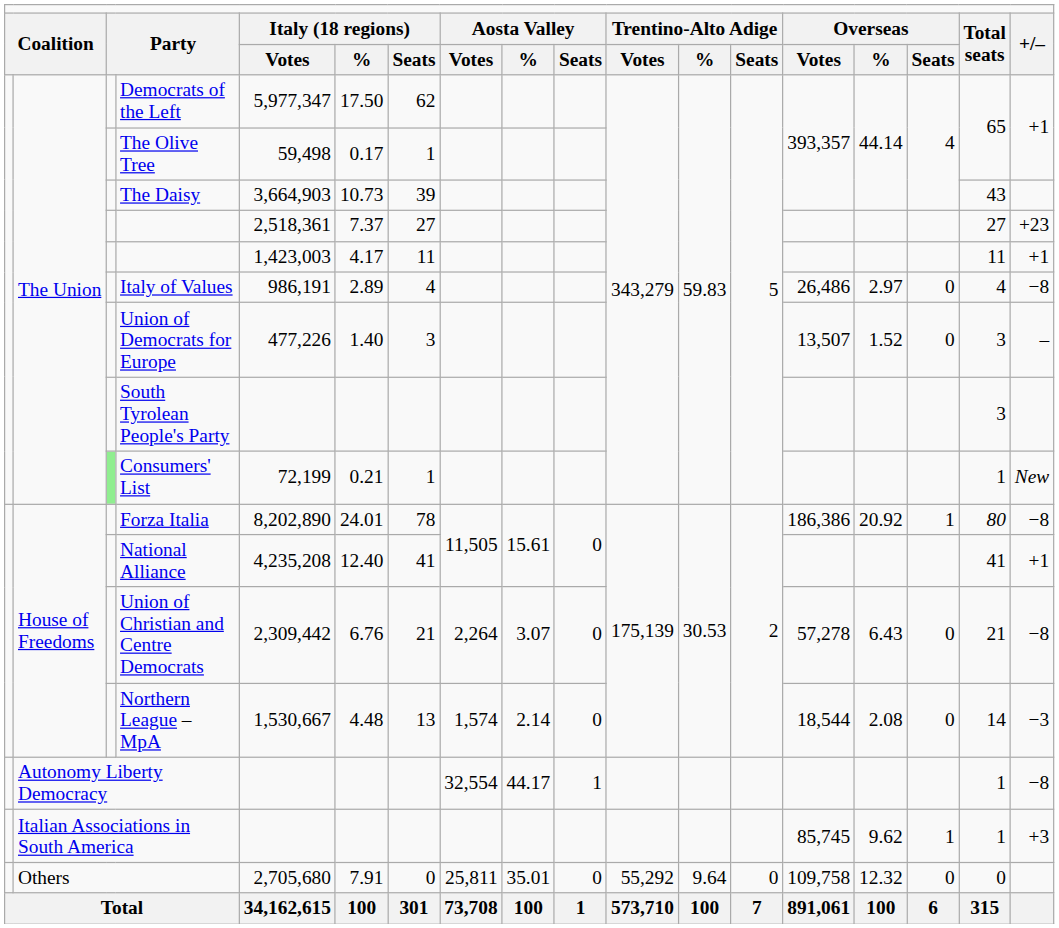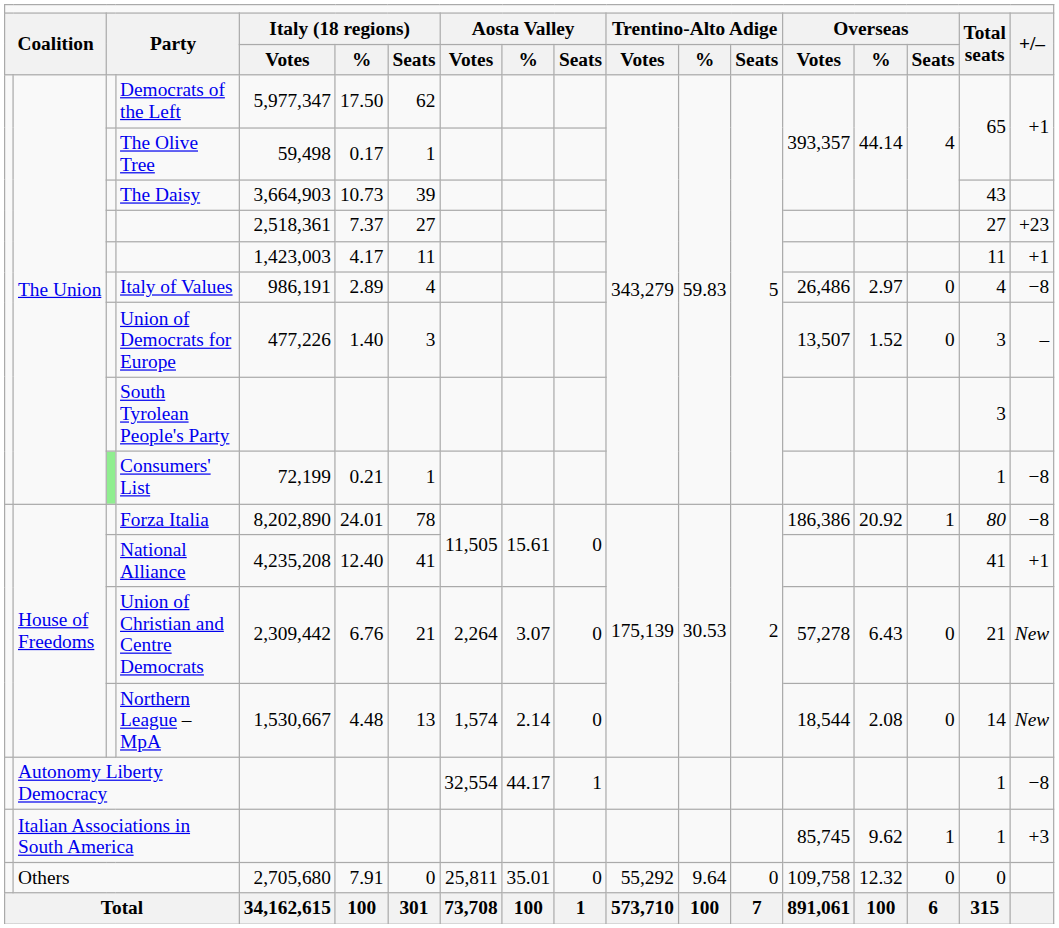Consumers' List | column 18: New -> −8
Union of Christian and Centre Democrats | column 18: −8 -> New
Northern League – MpA | column 18: −3 -> New
